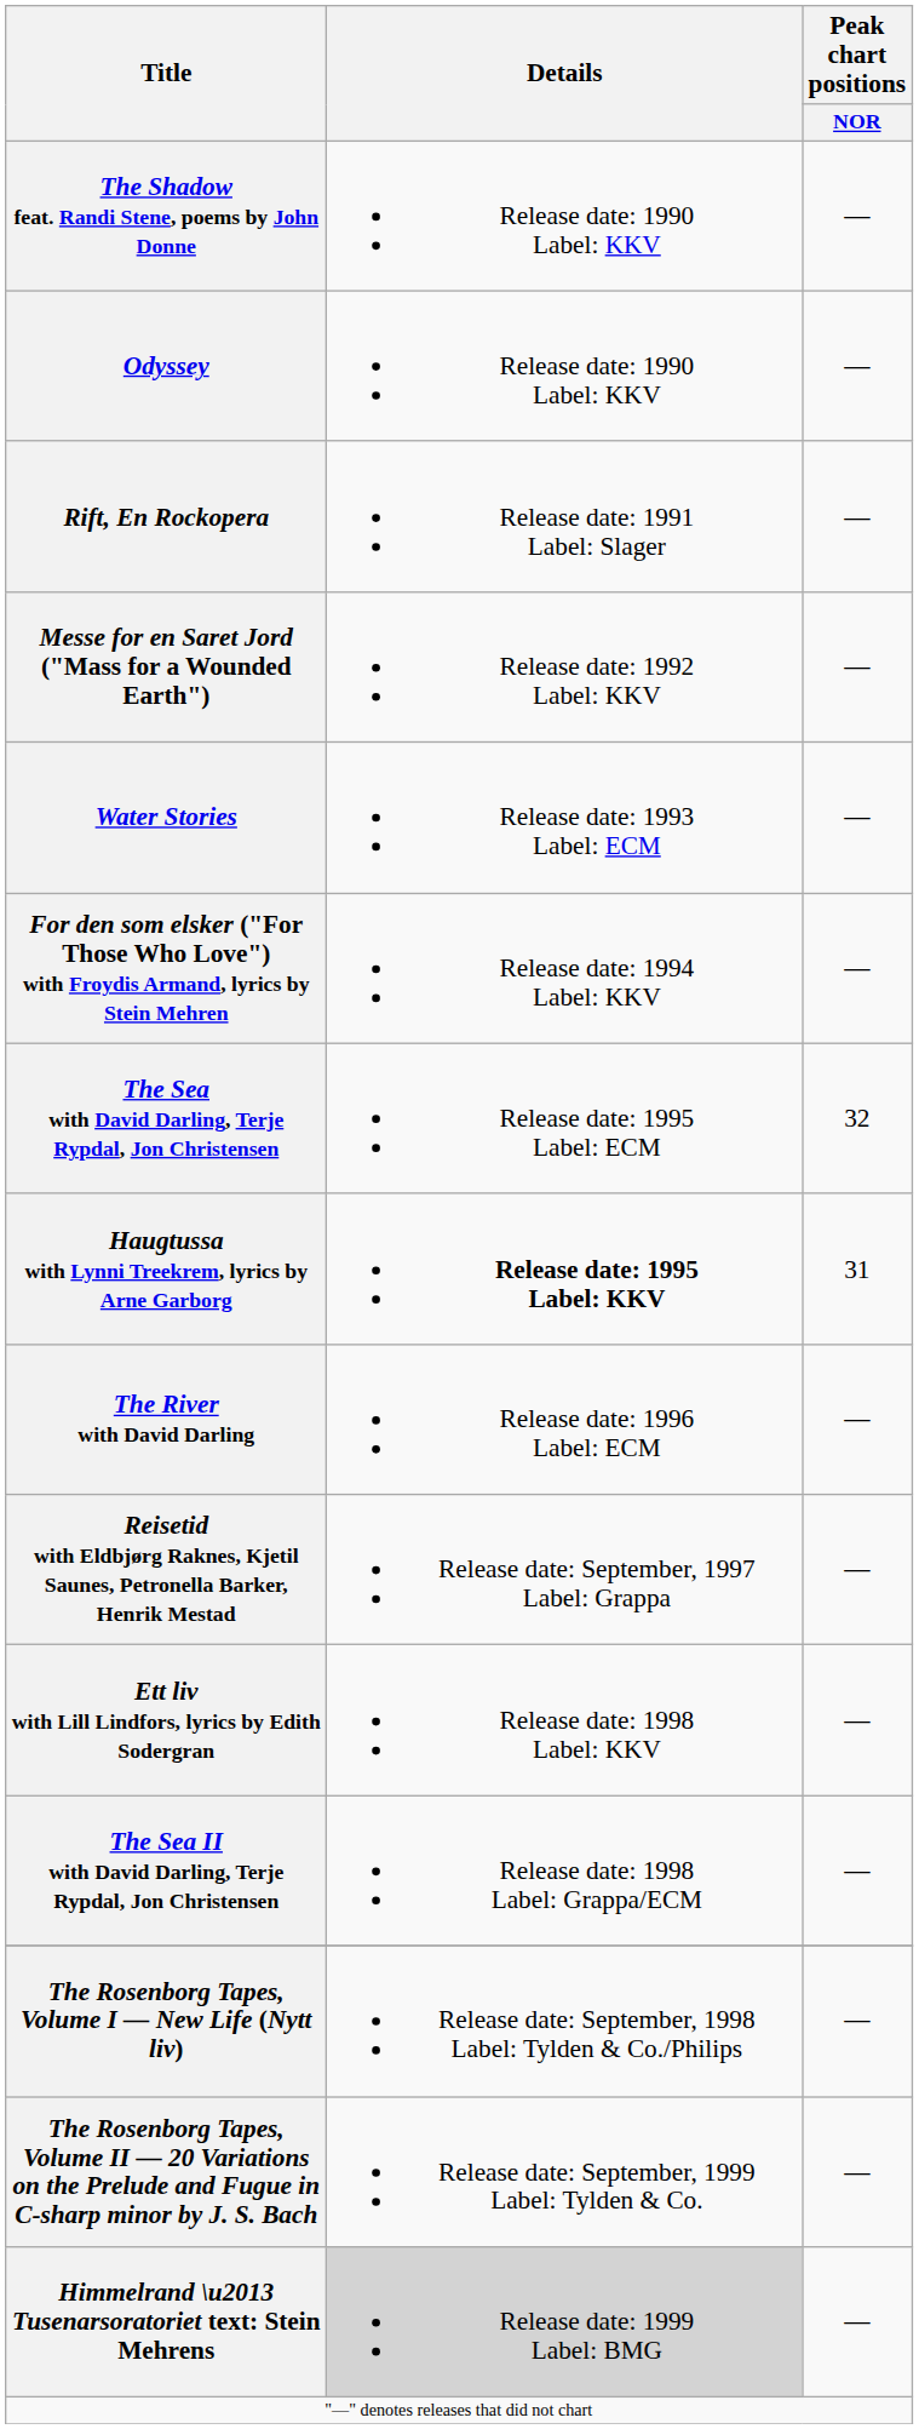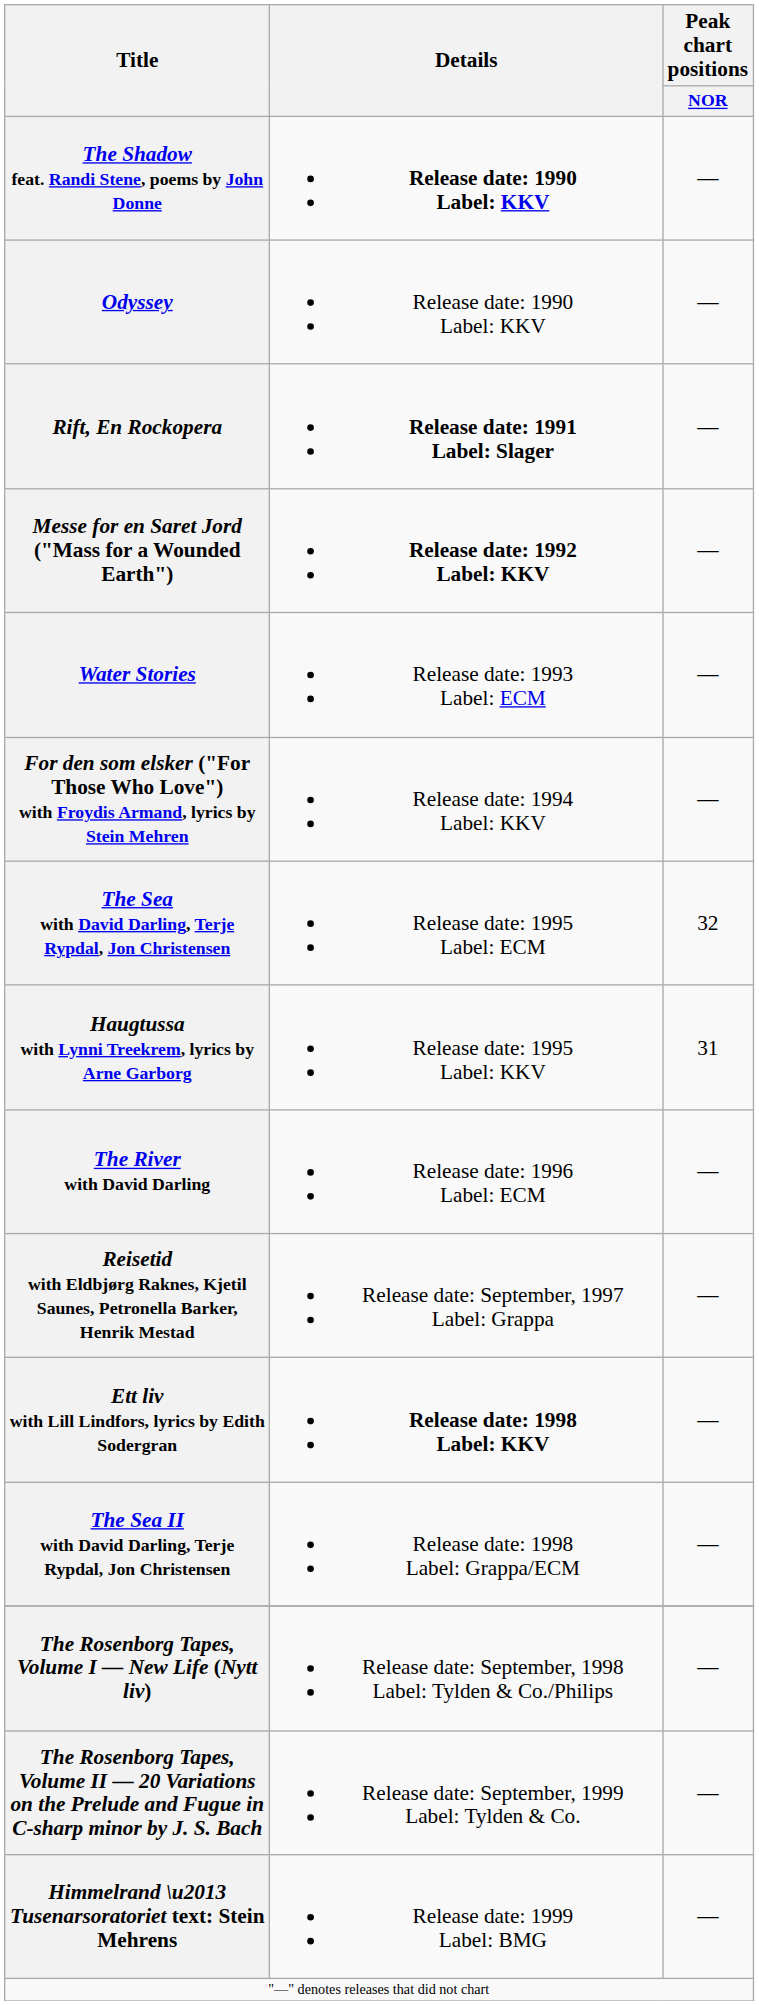The Shadow feat. Randi Stene, poems by John Donne | Details: normal -> bold
Rift, En Rockopera | Details: normal -> bold
Messe for en Saret Jord ("Mass for a Wounded Earth") | Details: normal -> bold
Haugtussa with Lynni Treekrem, lyrics by Arne Garborg | Details: bold -> normal
Ett liv with Lill Lindfors, lyrics by Edith Sodergran | Details: normal -> bold
Himmelrand \u2013 Tusenarsoratoriet text: Stein Mehrens | Details: lightgrey background -> no background
